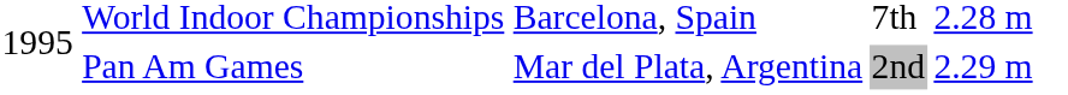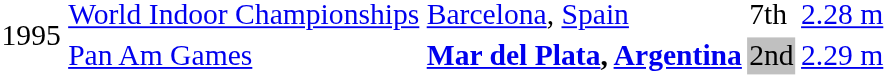Pan Am Games | column 3: normal -> bold
